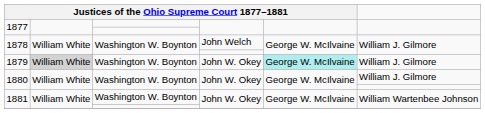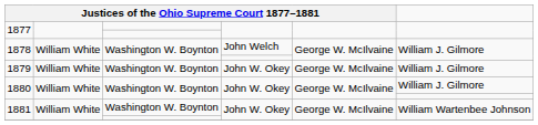1879 | column 2: lightgrey background -> no background
1879 | column 5: paleturquoise background -> no background
